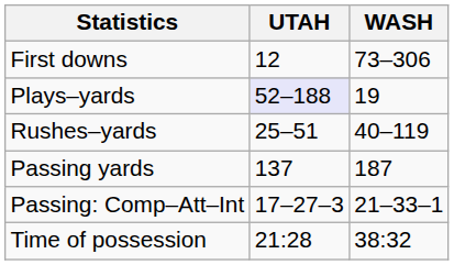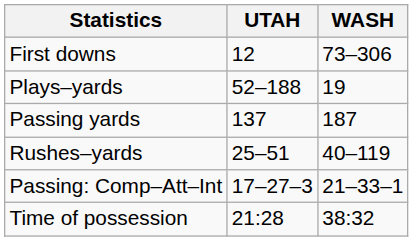Plays–yards | UTAH: lavender background -> no background
rows swapped: Rushes–yards <-> Passing yards
